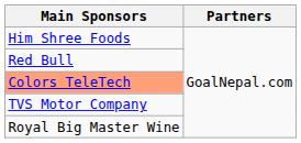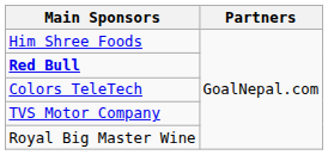Red Bull | Main Sponsors: normal -> bold
Colors TeleTech | Main Sponsors: lightsalmon background -> no background
